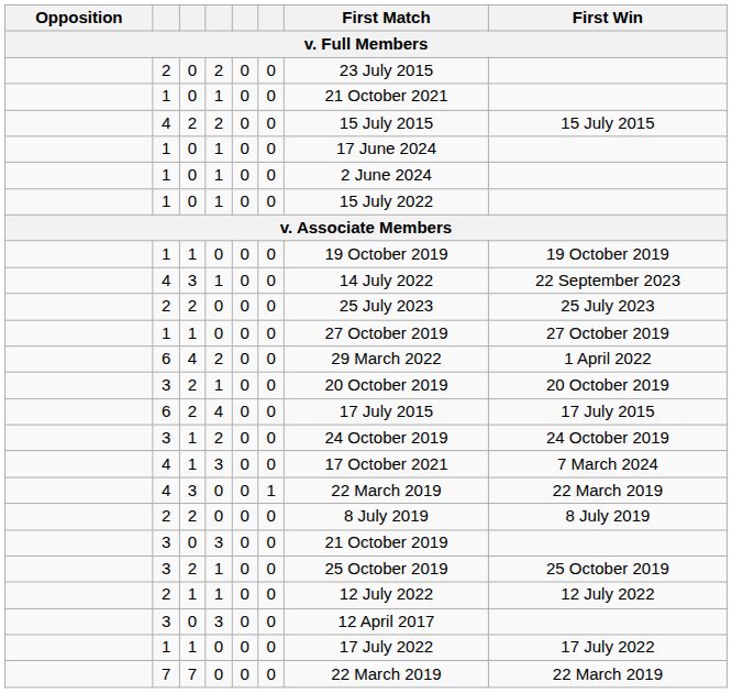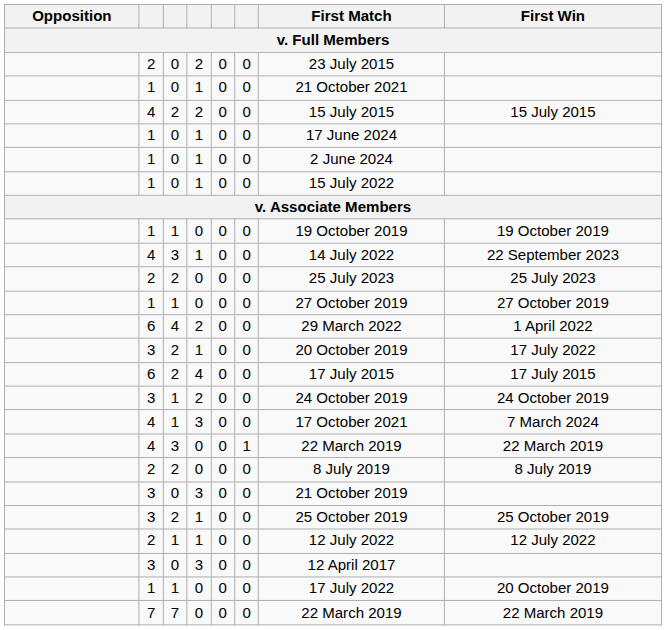row 15 | First Win: 20 October 2019 -> 17 July 2022
row 25 | First Win: 17 July 2022 -> 20 October 2019
